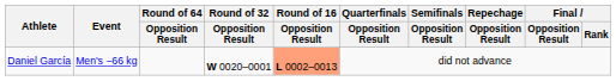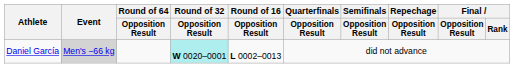Daniel García | Event: no background -> lightgrey background
Daniel García | Round of 32 / Opposition Result: no background -> paleturquoise background
Daniel García | Round of 16 / Opposition Result: lightsalmon background -> no background
